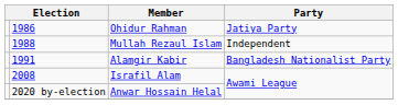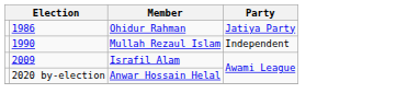Mullah Rezaul Islam | column 2: 1988 -> 1990
- row: 1991 | Alamgir Kabir | Bangladesh Nationalist Party
Israfil Alam | column 2: 2008 -> 2009
